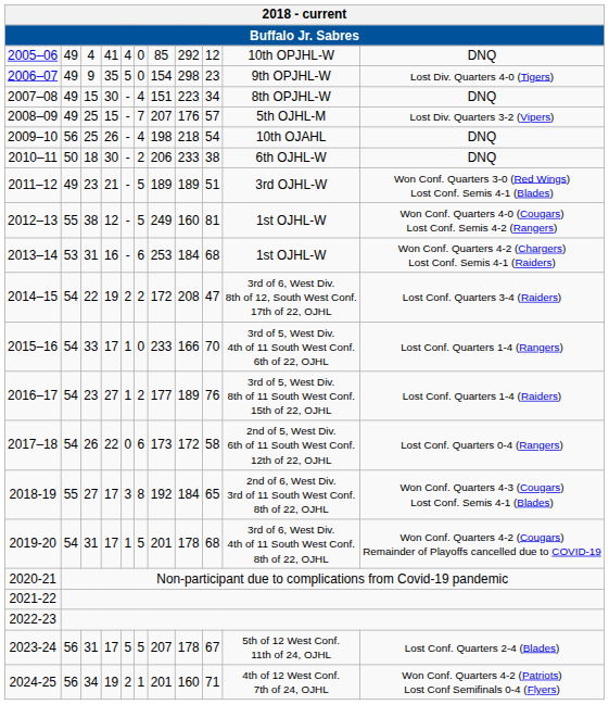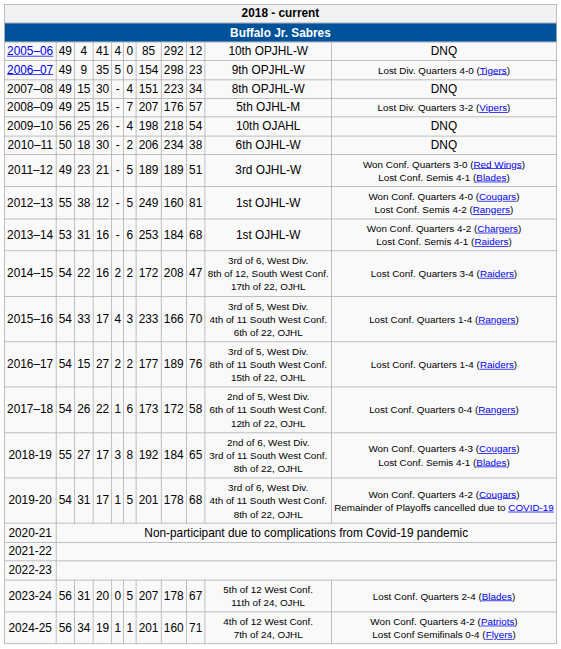2010–11 | column 8: 233 -> 234
2014–15 | column 4: 19 -> 16
2015–16 | column 5: 1 -> 4
2015–16 | column 6: 0 -> 3
2016–17 | column 3: 23 -> 15
2016–17 | column 5: 1 -> 2
2017–18 | column 5: 0 -> 1
2023-24 | column 4: 17 -> 20
2023-24 | column 5: 5 -> 0
2024-25 | column 5: 2 -> 1
